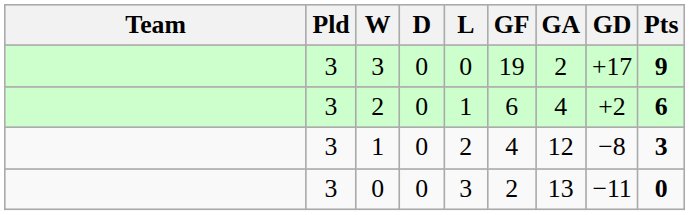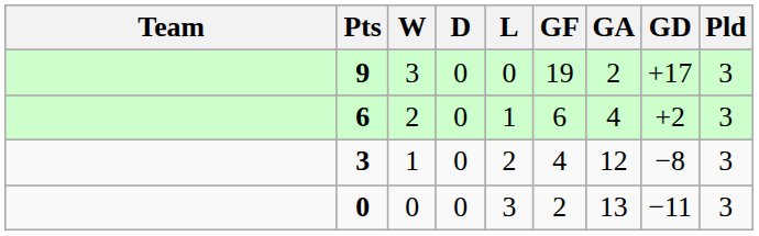columns swapped: Pld <-> Pts
